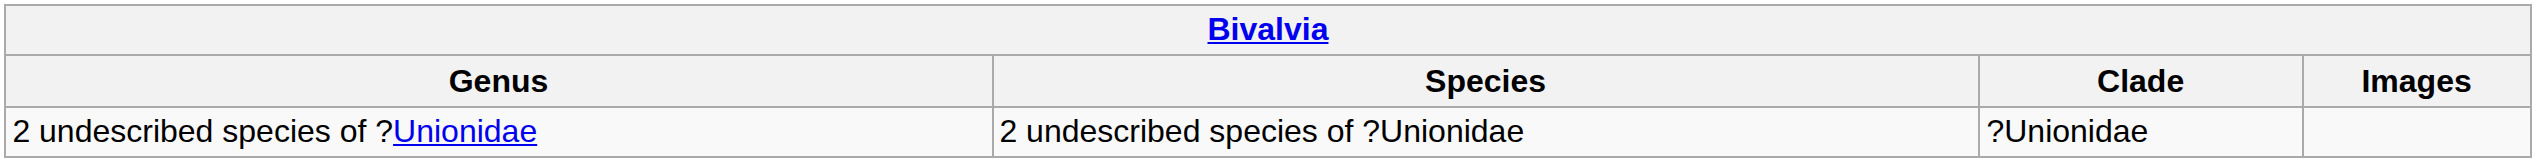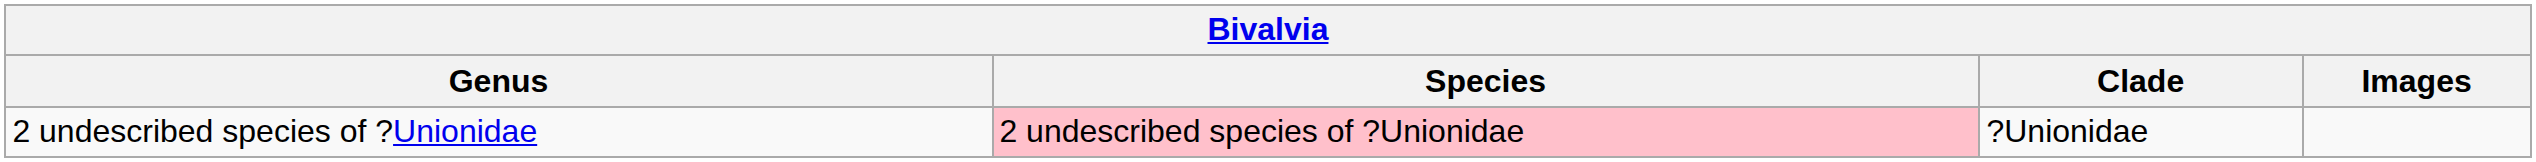row 3 | Species: no background -> pink background
